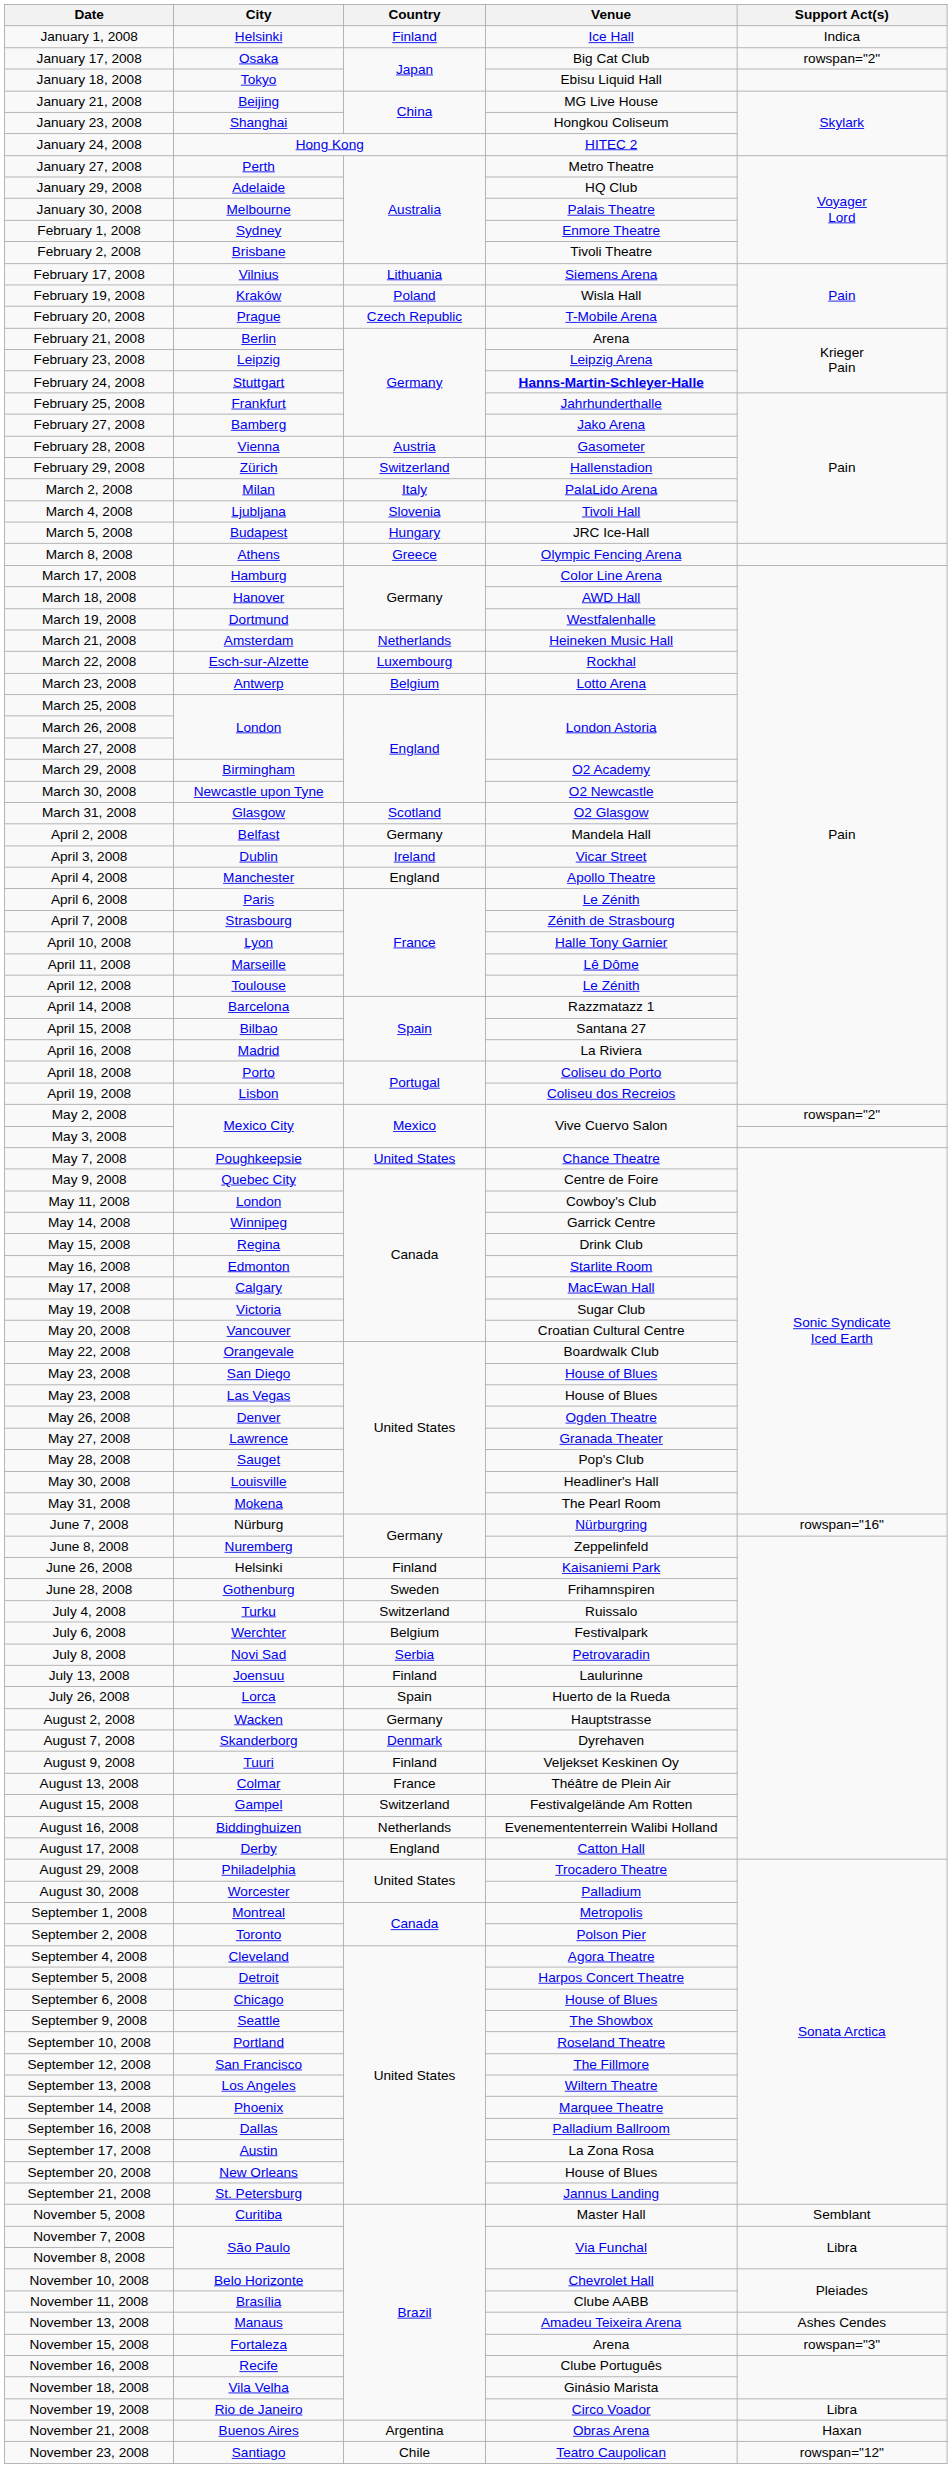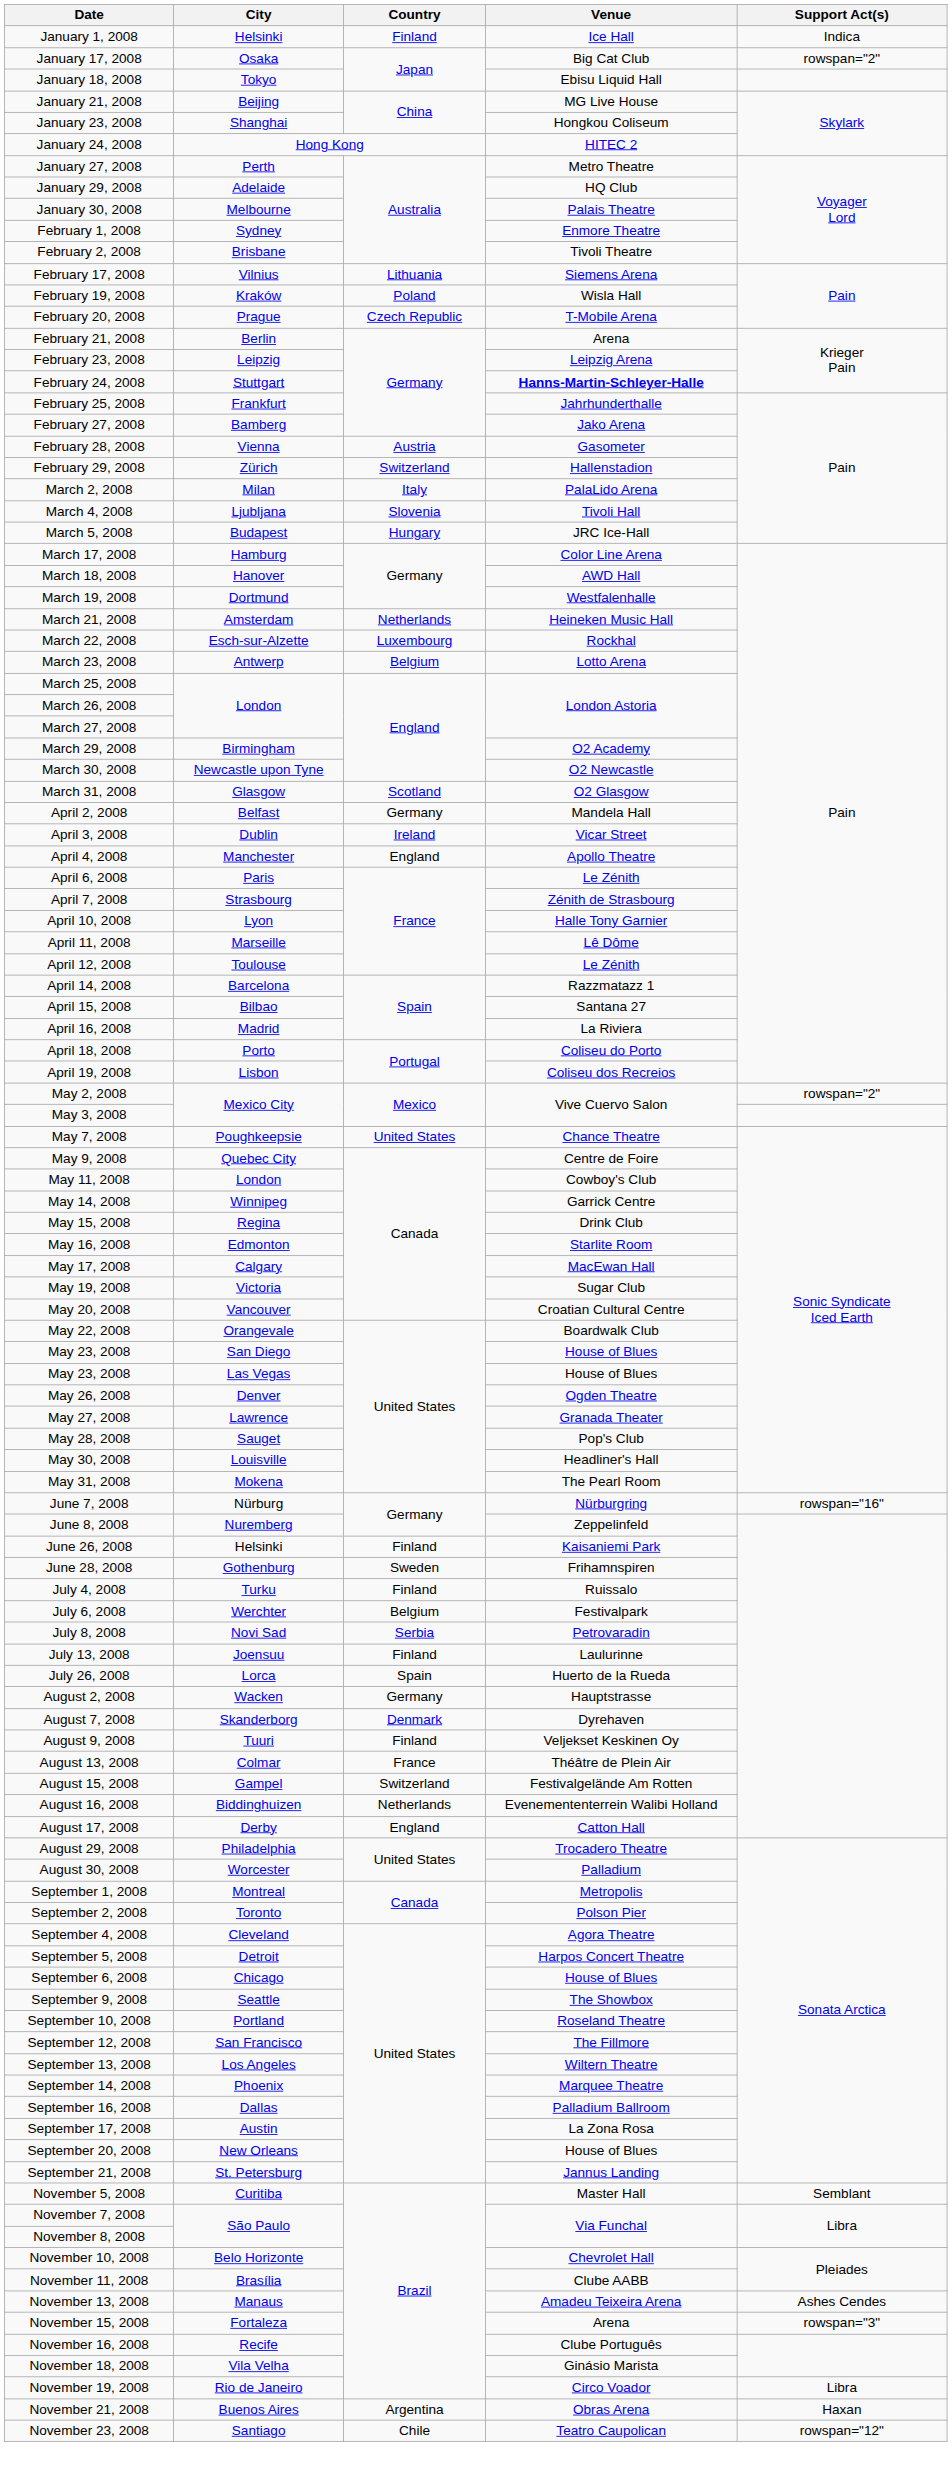- row: March 8, 2008 | Athens | Greece | Olympic Fencing Arena
July 4, 2008 | Country: Switzerland -> Finland
